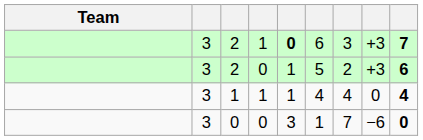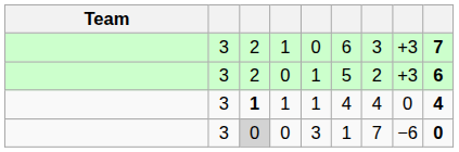row 2 | column 5: bold -> normal
row 4 | column 3: normal -> bold
row 5 | column 3: no background -> lightgrey background
